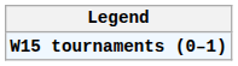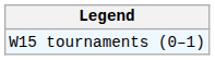row 2 | column 1: bold -> normal
